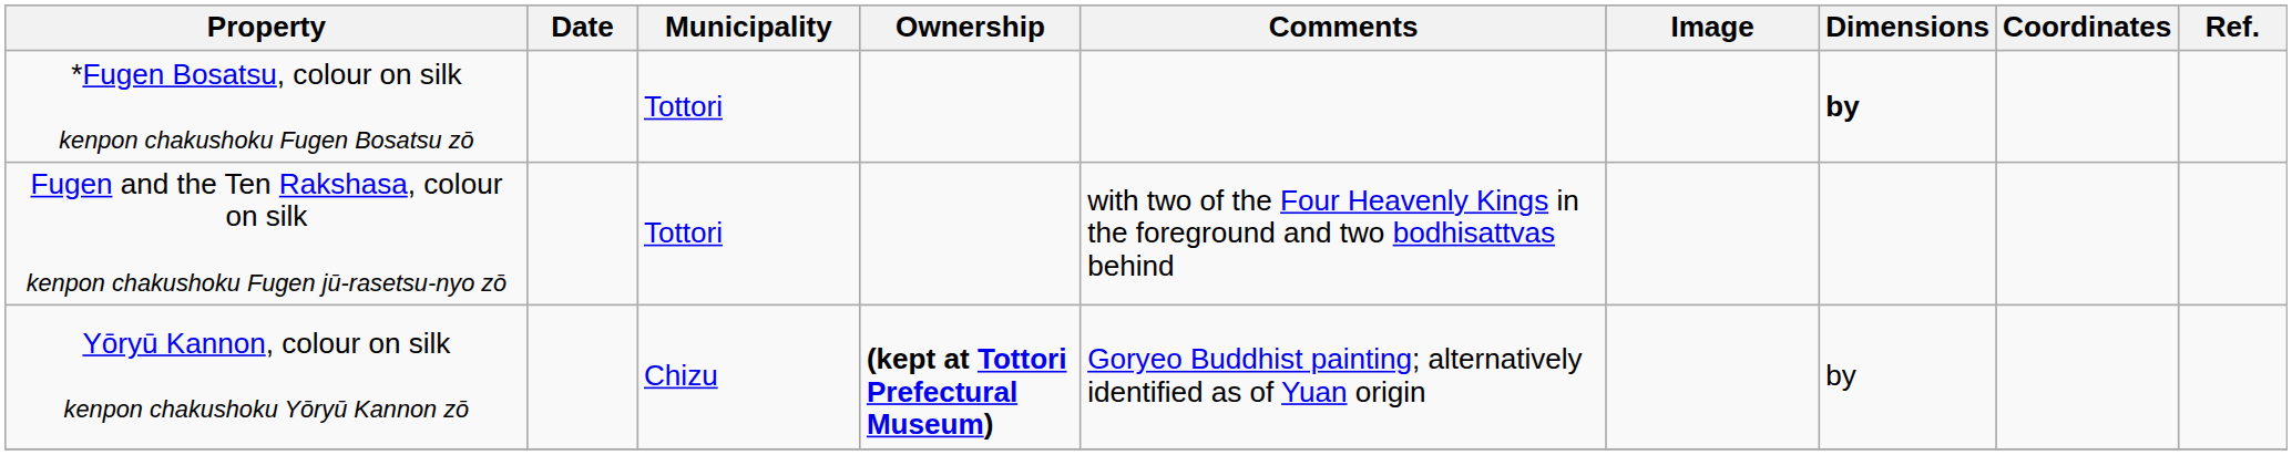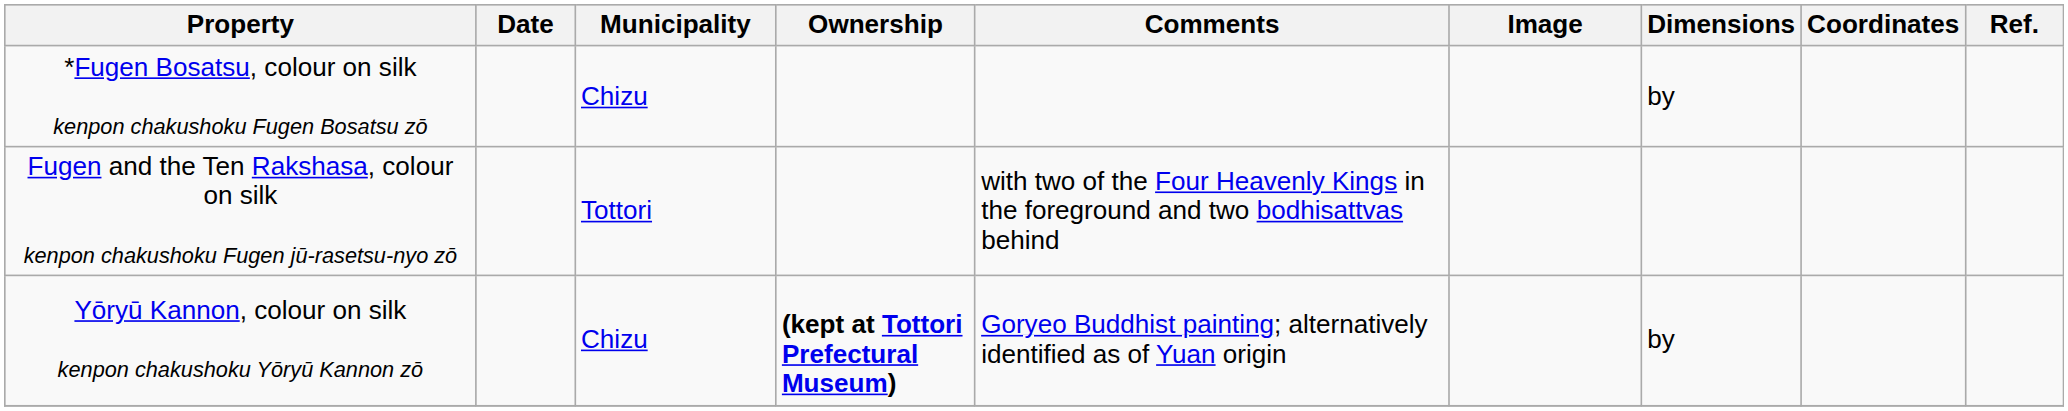row 2 | Municipality: Tottori -> Chizu
row 2 | Dimensions: bold -> normal
